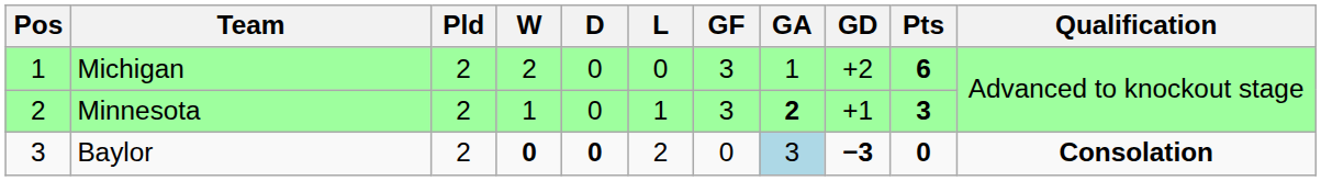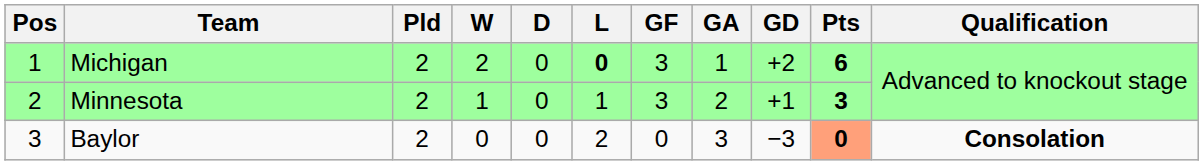Michigan | L: normal -> bold
Minnesota | GA: bold -> normal
Baylor | W: bold -> normal
Baylor | D: bold -> normal
Baylor | GA: lightblue background -> no background
Baylor | GD: bold -> normal
Baylor | Pts: no background -> lightsalmon background
